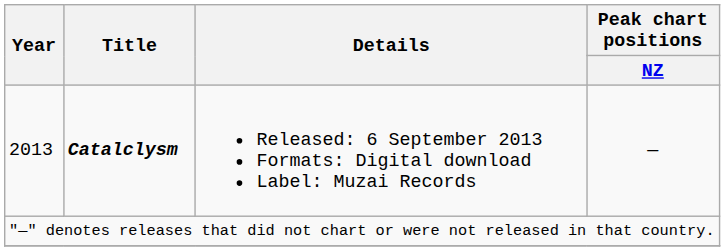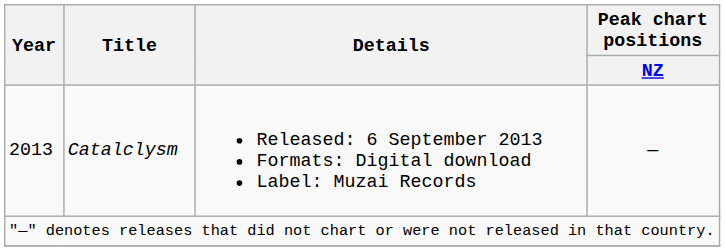2013 | Title: bold -> normal
